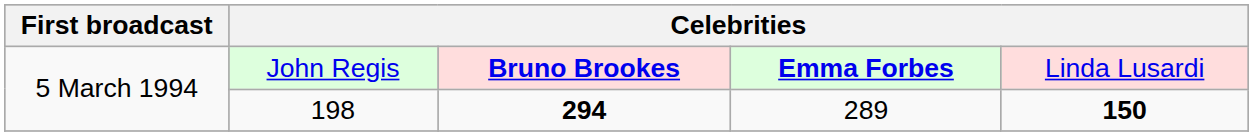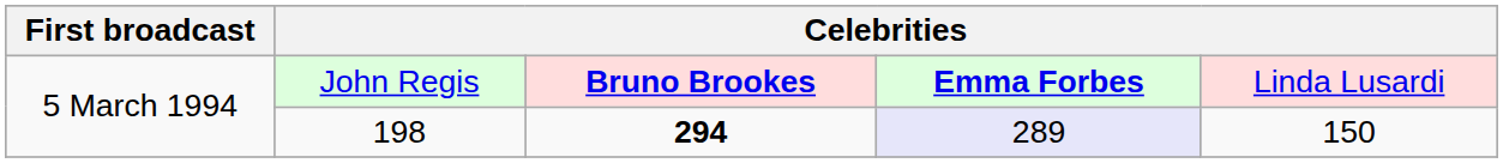198 | column 4: no background -> lavender background
198 | column 5: bold -> normal
